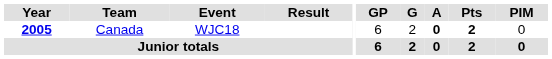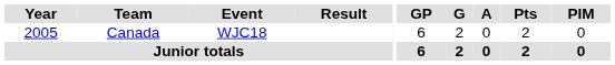Canada | Year: bold -> normal
Canada | A: bold -> normal
Canada | Pts: bold -> normal
